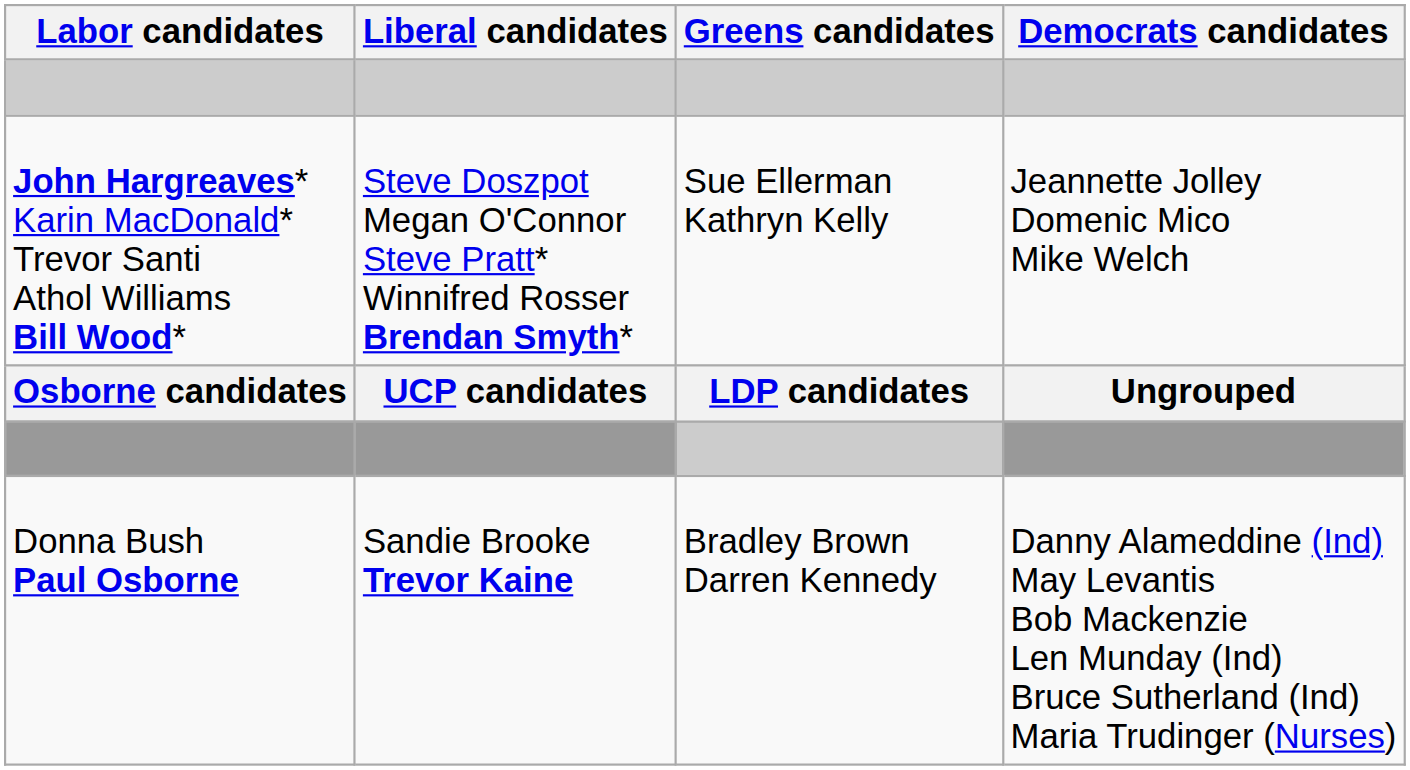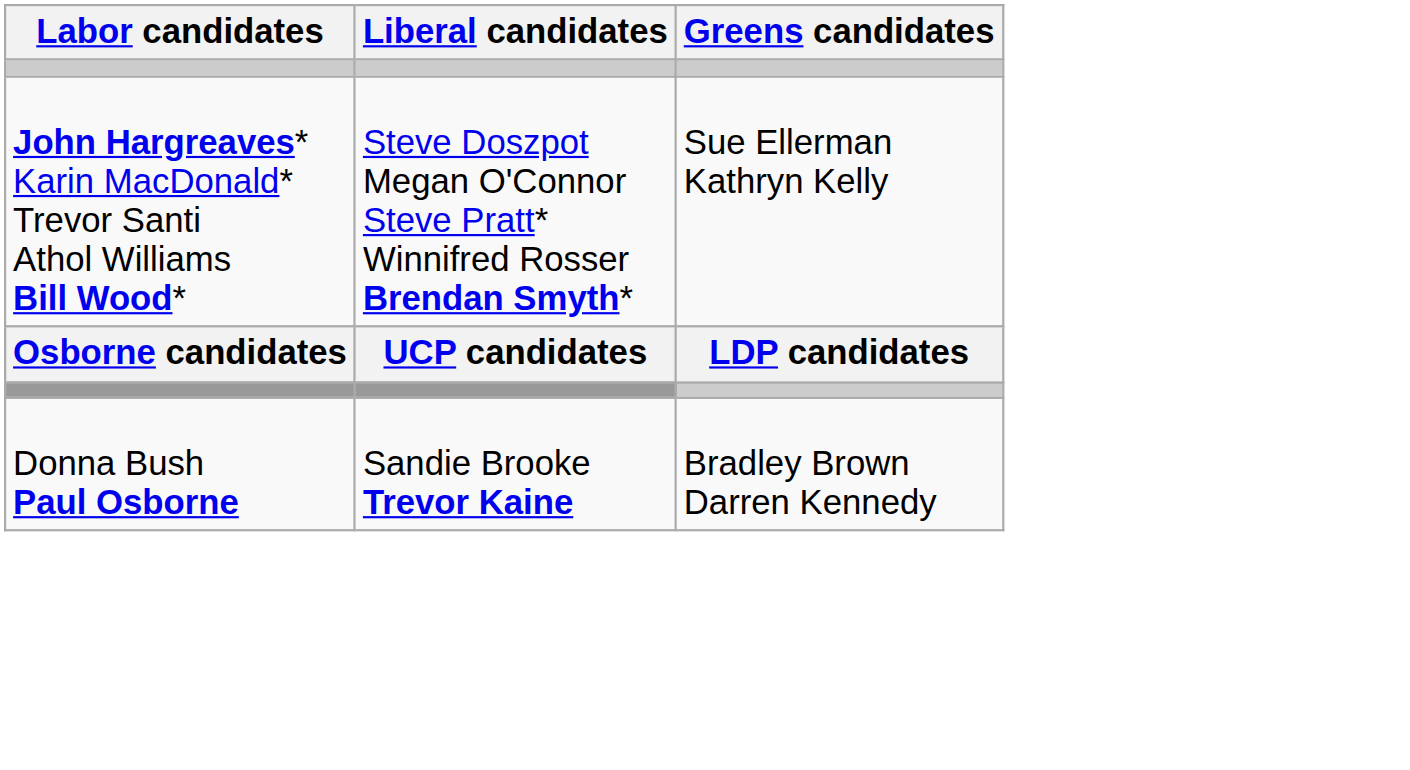- column: Democrats candidates | Jeannette Jolley Domenic Mico Mike Welch | Ungrouped | Danny Alameddine (Ind) May Levantis Bob Mackenzie Len Munday (Ind) Bruce Sutherland (Ind) Maria Trudinger (Nurses)
